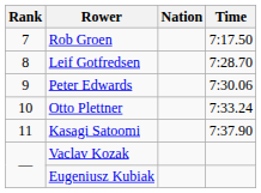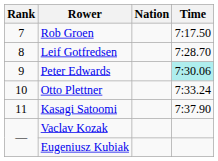Peter Edwards | Time: no background -> paleturquoise background
